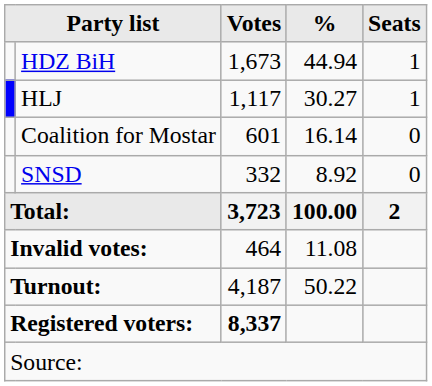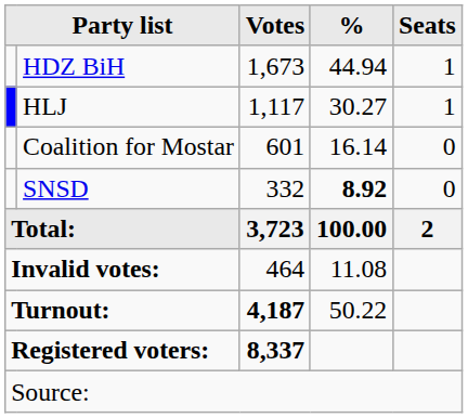SNSD | %: normal -> bold
Turnout: | Votes: normal -> bold
